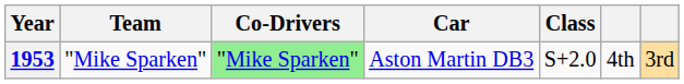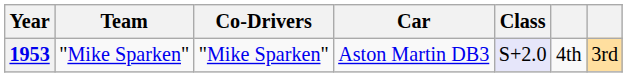1953 | Co-Drivers: lightgreen background -> no background
1953 | Class: no background -> lavender background
